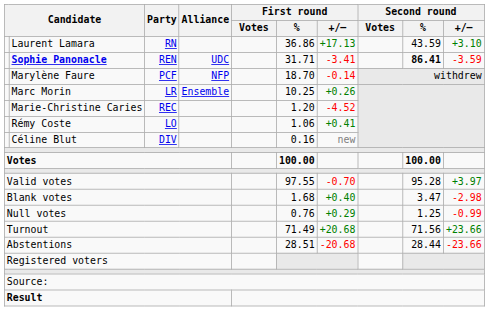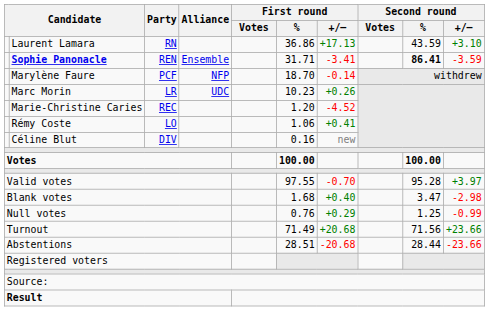Sophie Panonacle | Alliance: UDC -> Ensemble
Marc Morin | Alliance: Ensemble -> UDC
Marc Morin | First round / %: 10.25 -> 10.23
